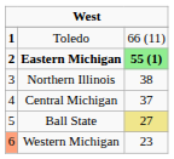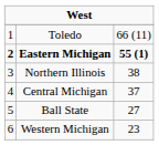Toledo | column 1: bold -> normal
Eastern Michigan | column 3: lightgreen background -> no background
Ball State | column 3: khaki background -> no background
Western Michigan | column 1: lightsalmon background -> no background
